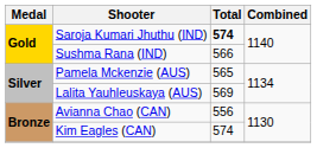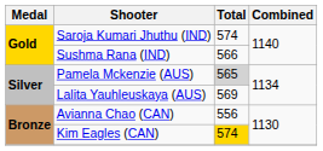Saroja Kumari Jhuthu (IND) | Total: bold -> normal
Pamela Mckenzie (AUS) | Total: no background -> lightgrey background
Kim Eagles (CAN) | Total: no background -> gold background
